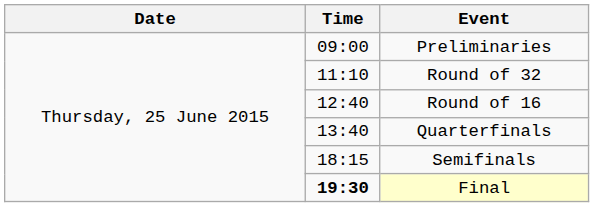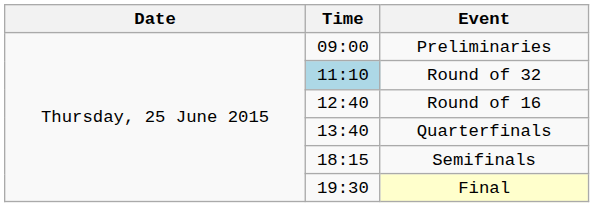Round of 32 | Time: no background -> lightblue background
Final | Time: bold -> normal
